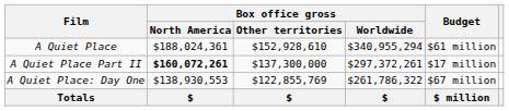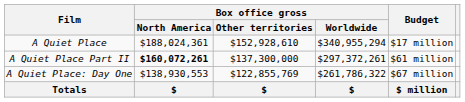A Quiet Place | Budget: $61 million -> $17 million
A Quiet Place Part II | Budget: $17 million -> $61 million
